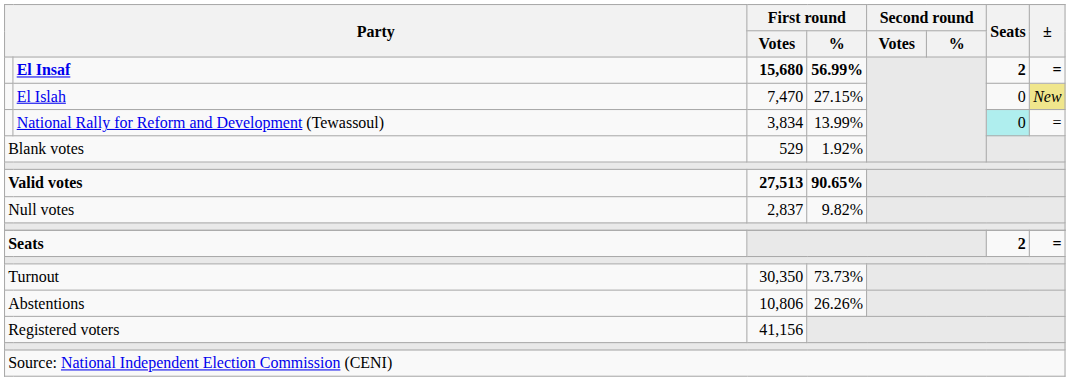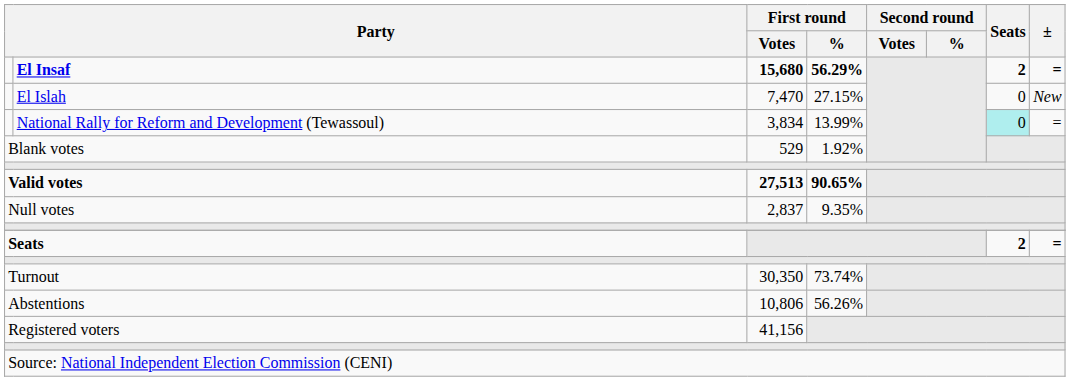El Insaf | First round / %: 56.99% -> 56.29%
El Islah | ±: khaki background -> no background
Null votes | First round / %: 9.82% -> 9.35%
Turnout | First round / %: 73.73% -> 73.74%
Abstentions | First round / %: 26.26% -> 56.26%
